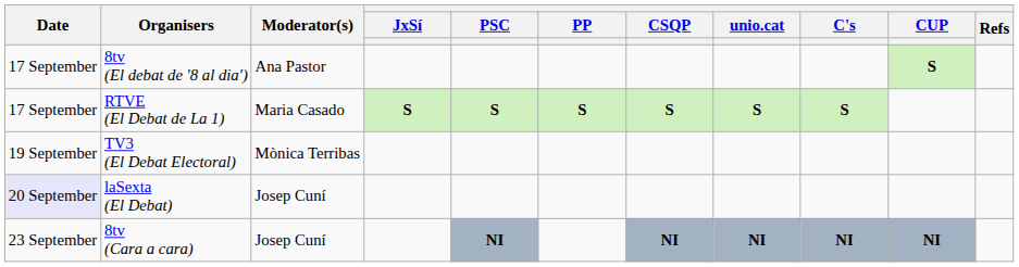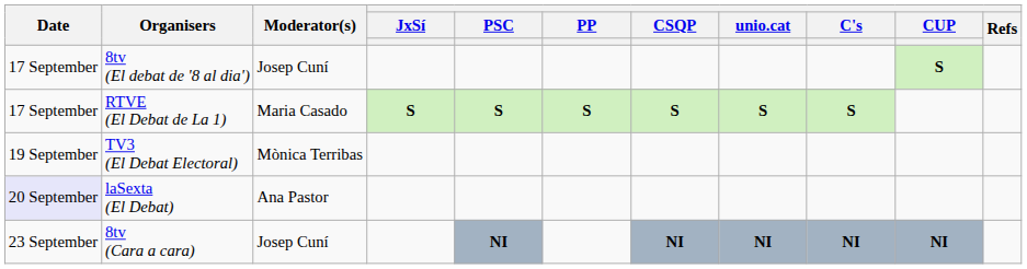8tv (El debat de '8 al dia') | Moderator(s): Ana Pastor -> Josep Cuní
laSexta (El Debat) | Moderator(s): Josep Cuní -> Ana Pastor
